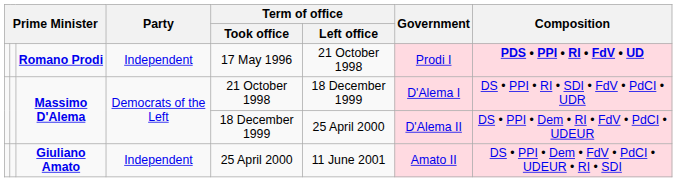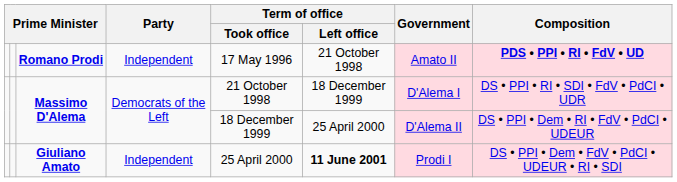Romano Prodi | Government: Prodi I -> Amato II
Giuliano Amato | Term of office / Left office: normal -> bold
Giuliano Amato | Government: Amato II -> Prodi I
